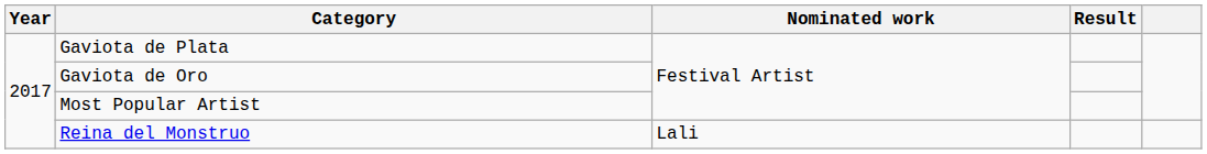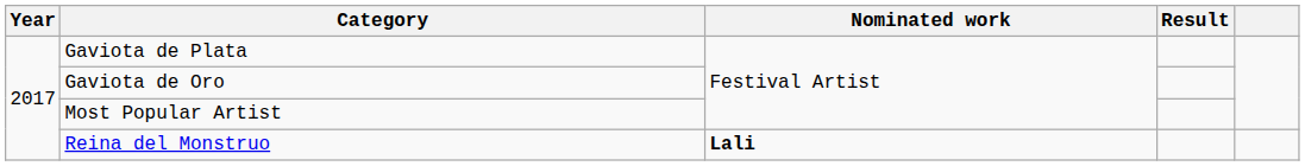Reina del Monstruo | Nominated work: normal -> bold
